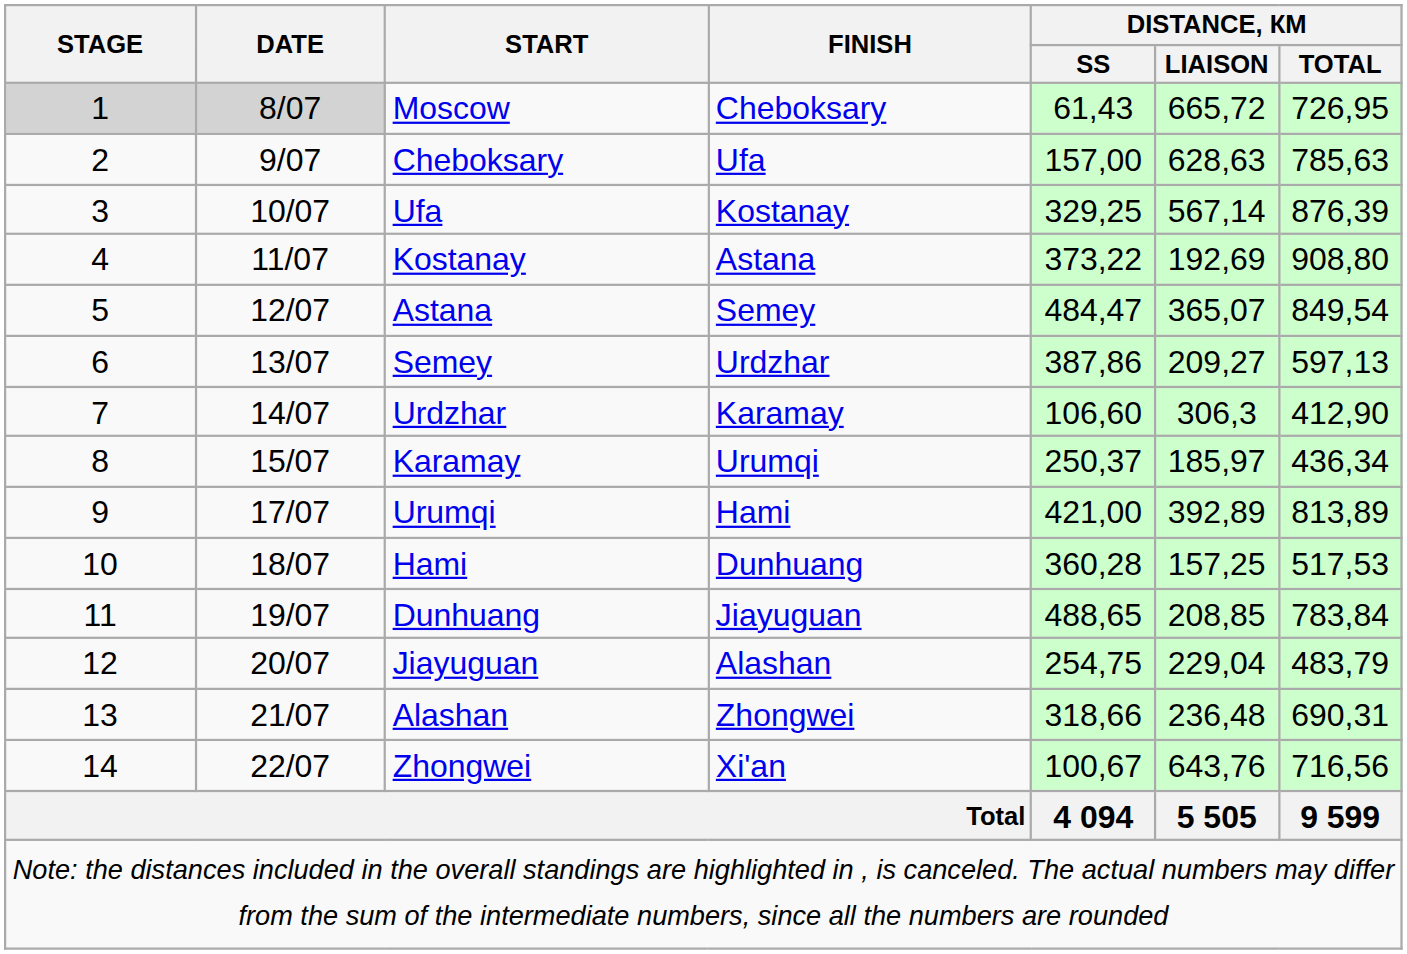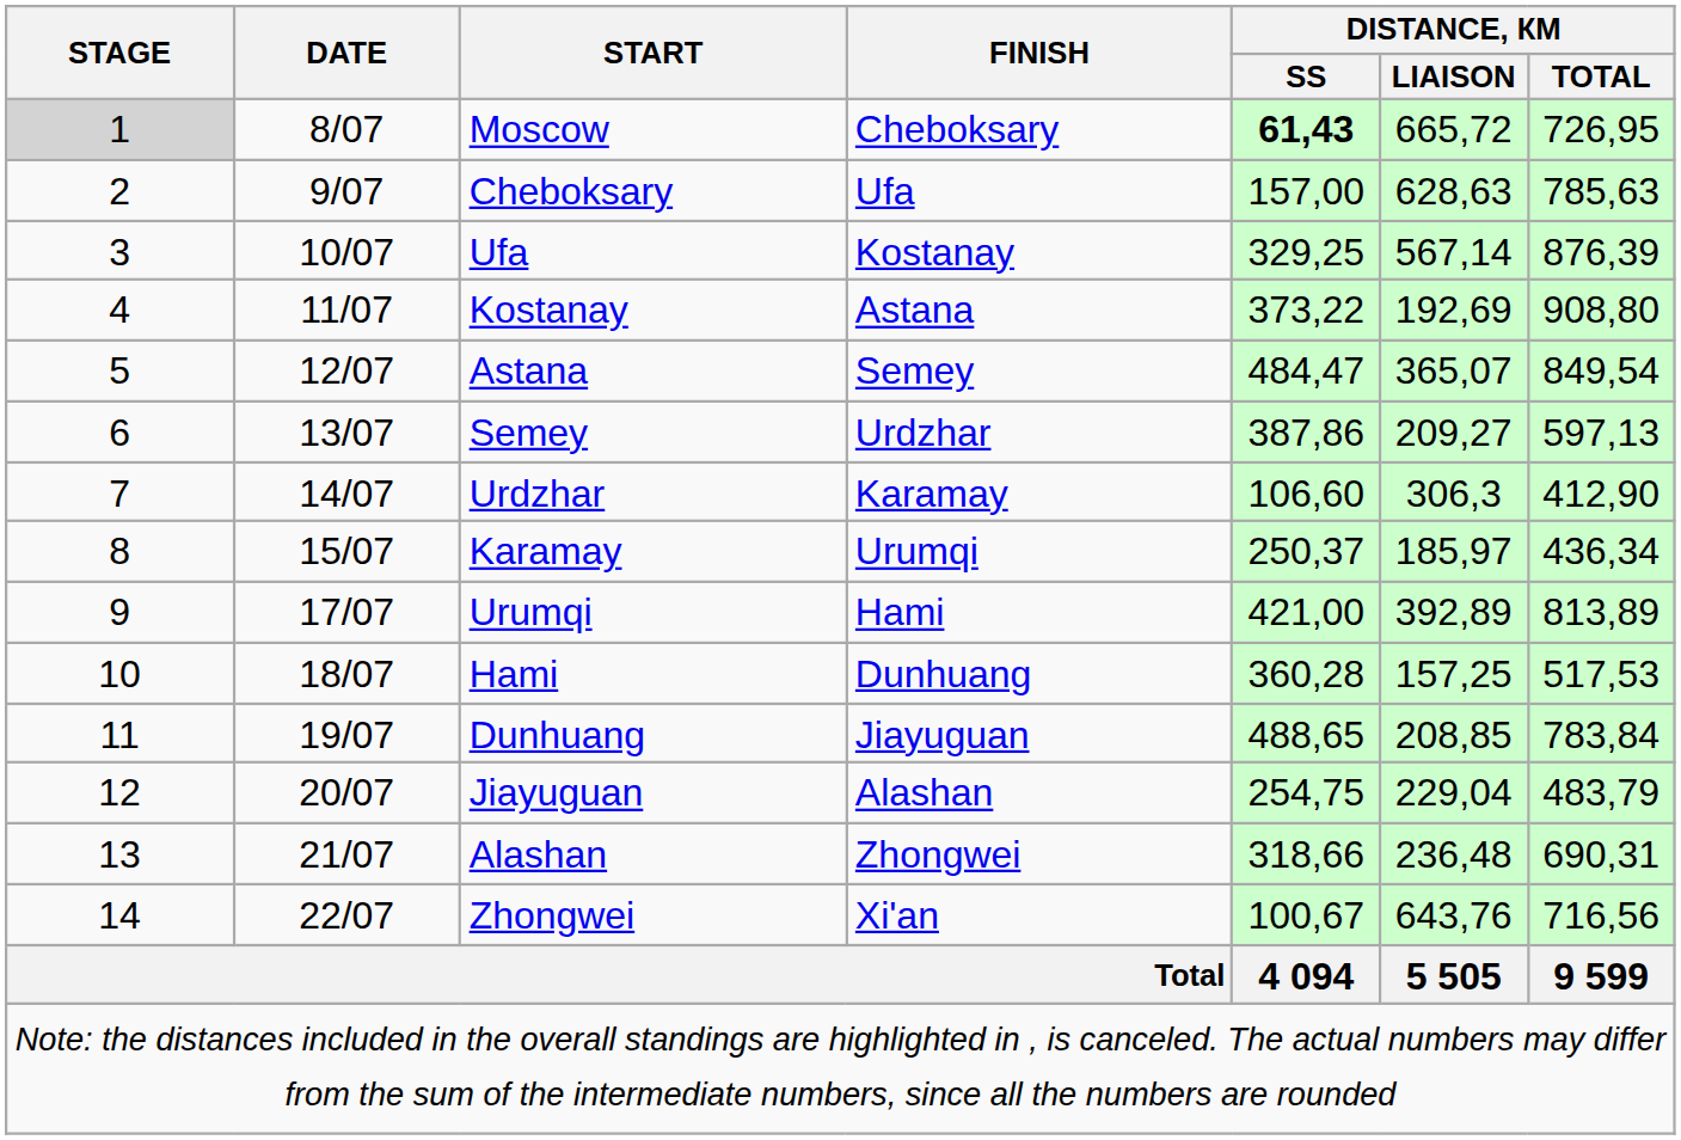Moscow | DATE: lightgrey background -> no background
Moscow | DISTANCE, КМ / SS: normal -> bold
